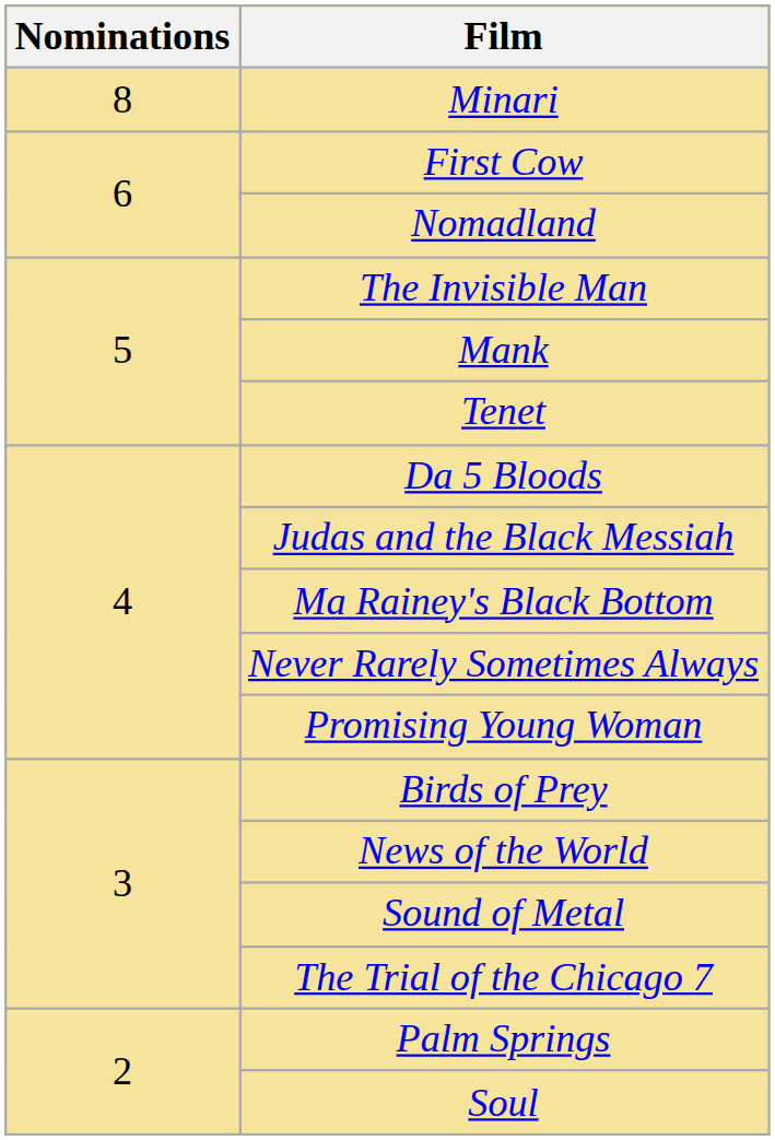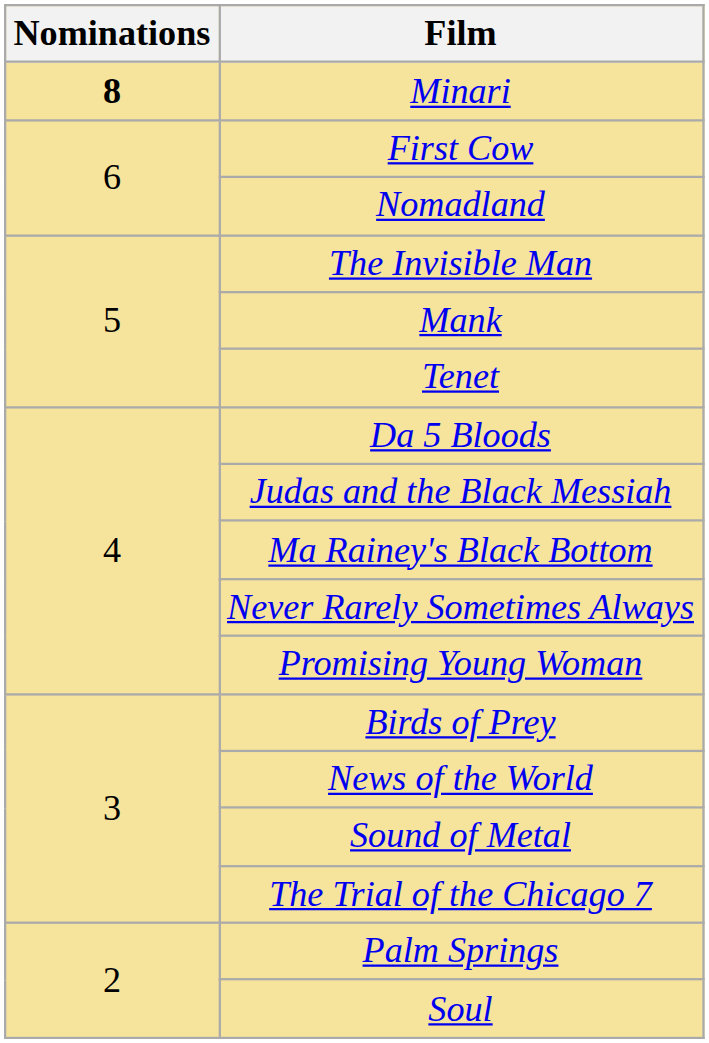Minari | Nominations: normal -> bold
